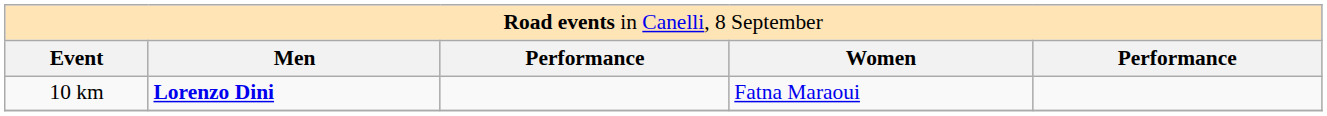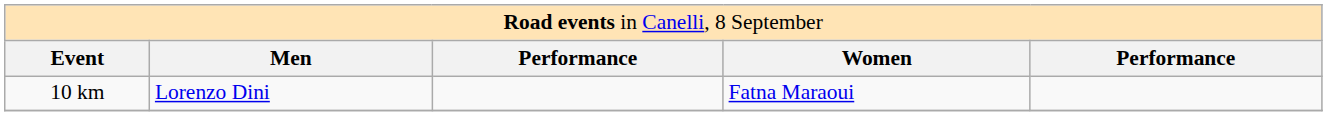10 km | column 2: bold -> normal
